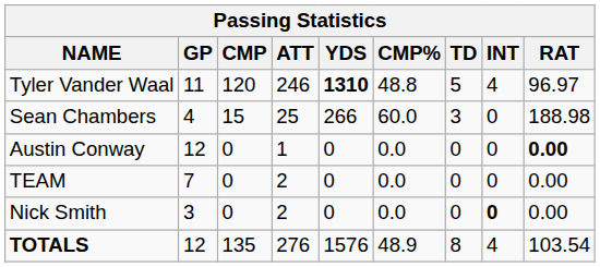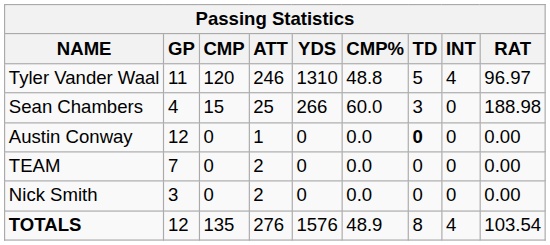Tyler Vander Waal | YDS: bold -> normal
Austin Conway | TD: normal -> bold
Austin Conway | RAT: bold -> normal
Nick Smith | INT: bold -> normal
